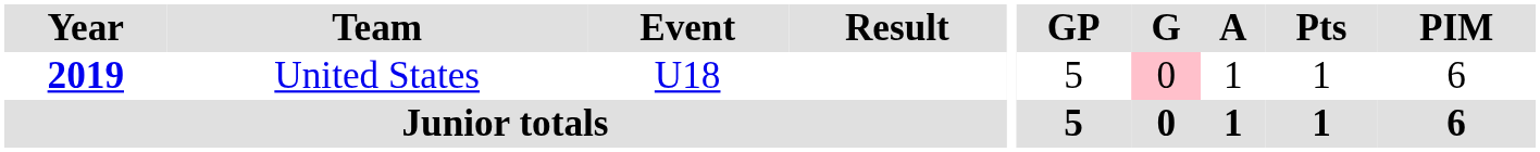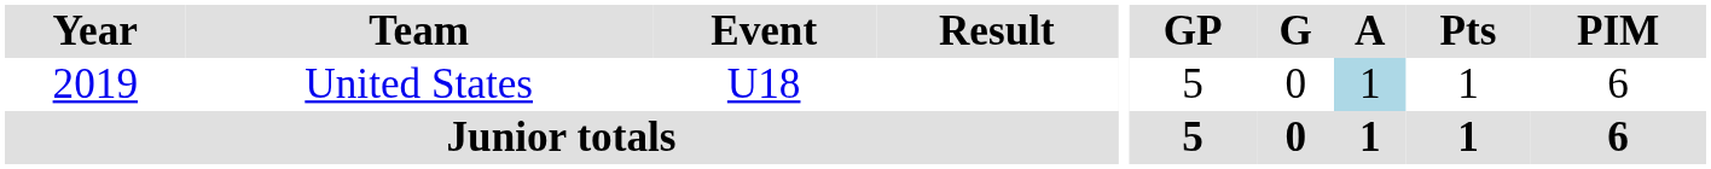United States | Year: bold -> normal
United States | G: pink background -> no background
United States | A: no background -> lightblue background
